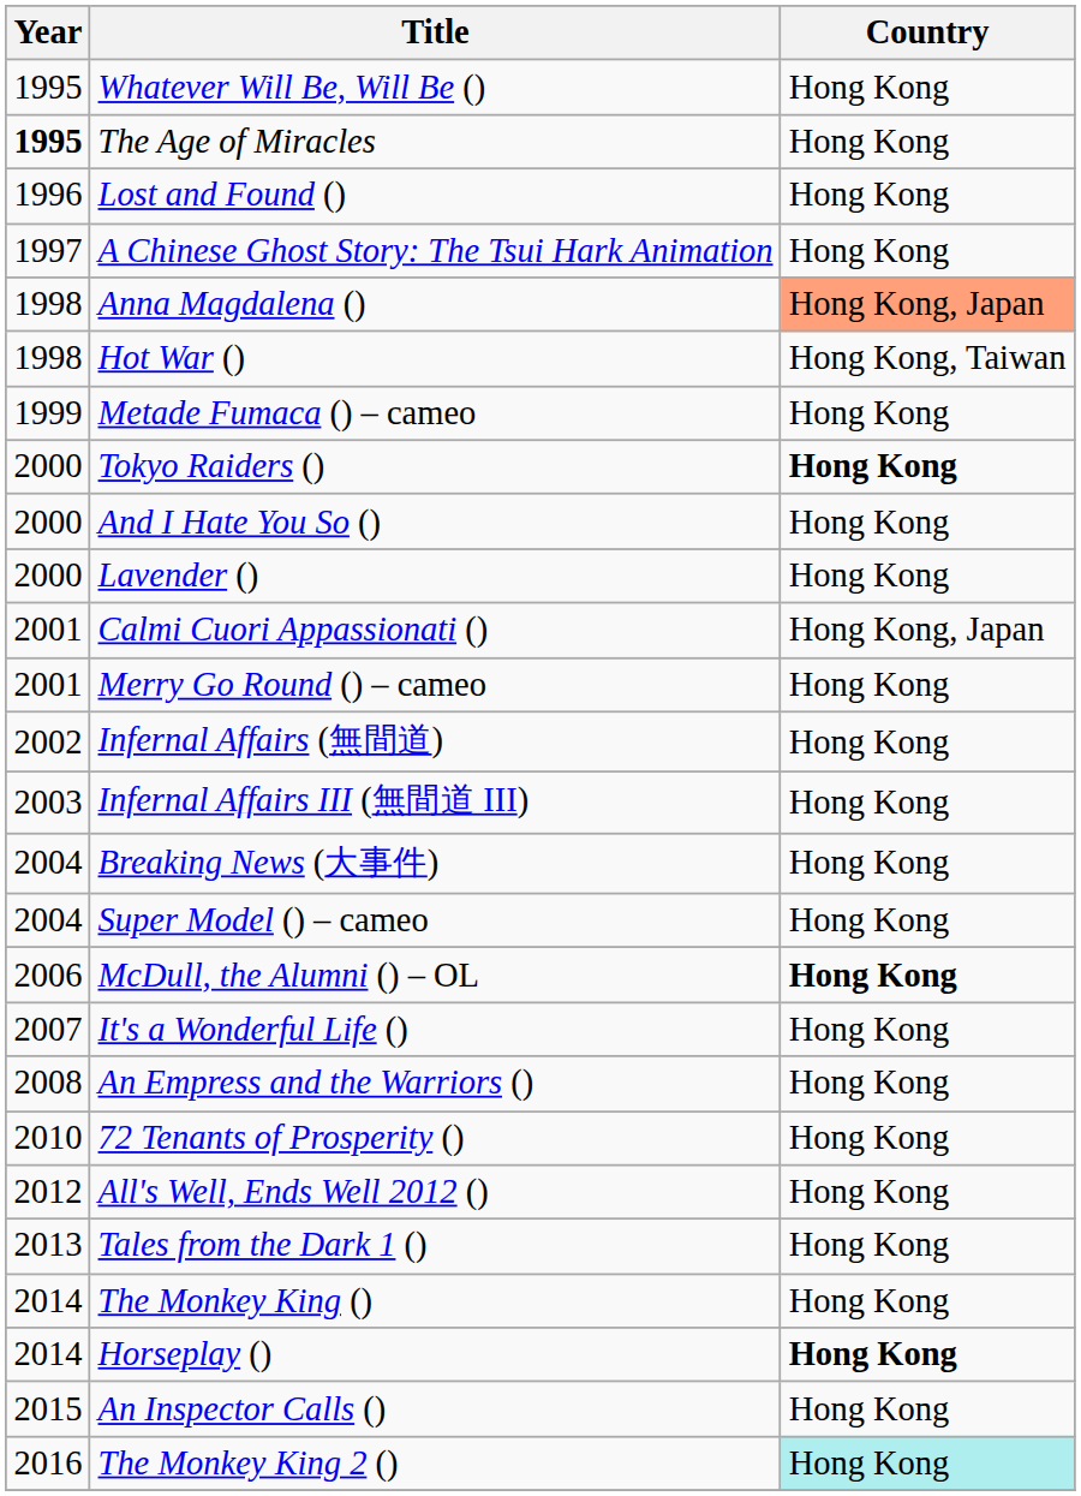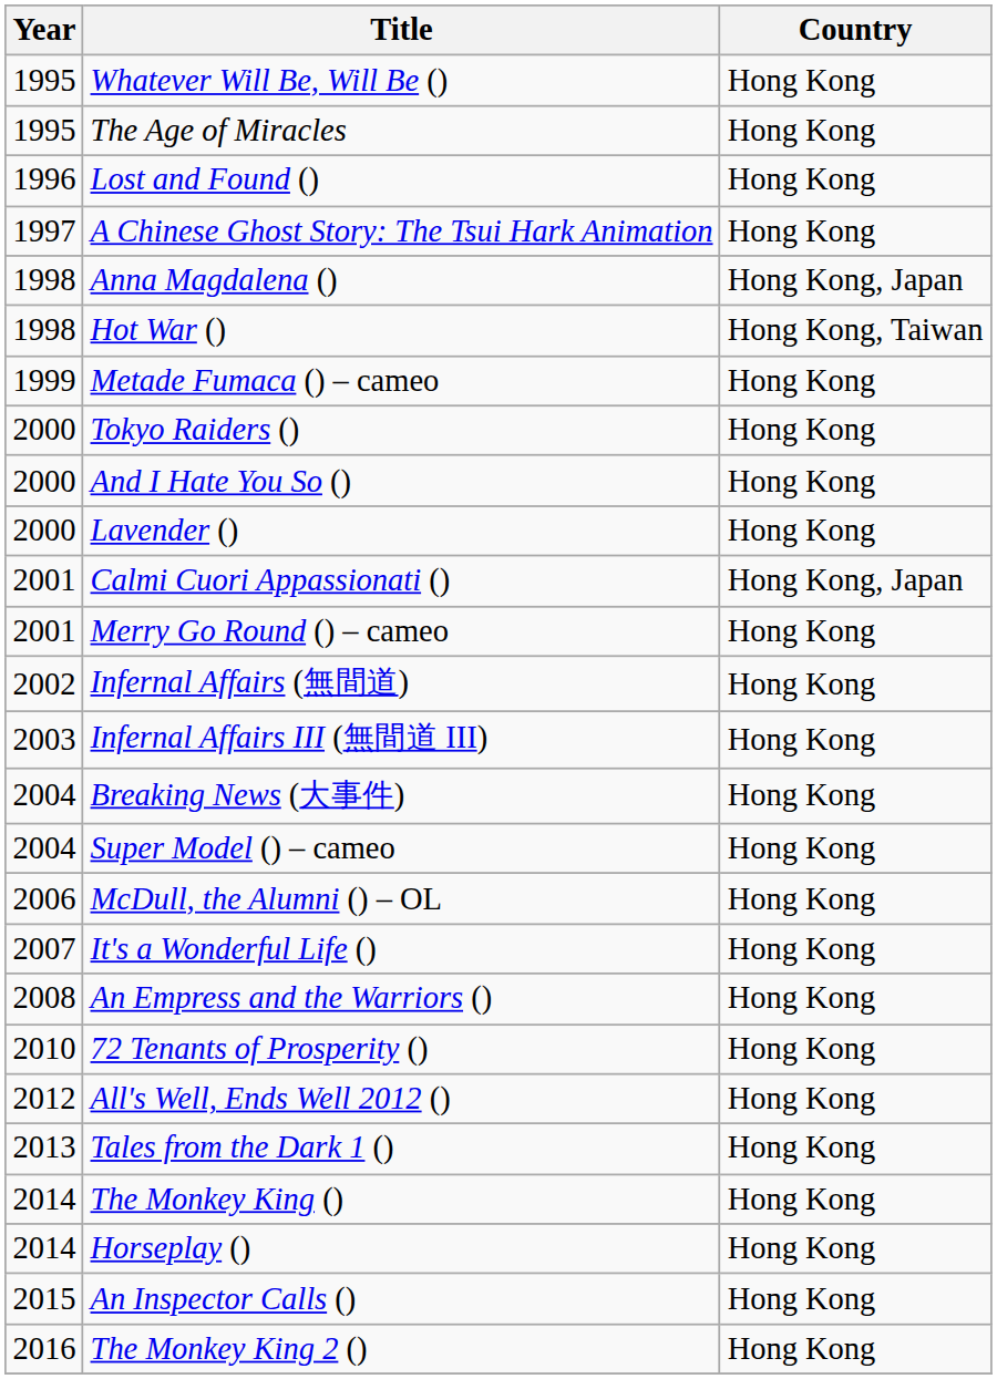The Age of Miracles | Year: bold -> normal
Anna Magdalena () | Country: lightsalmon background -> no background
Tokyo Raiders () | Country: bold -> normal
McDull, the Alumni () – OL | Country: bold -> normal
Horseplay () | Country: bold -> normal
The Monkey King 2 () | Country: paleturquoise background -> no background
